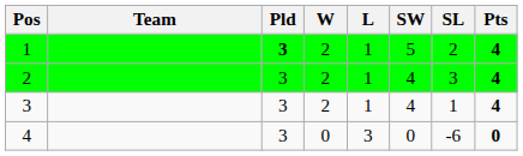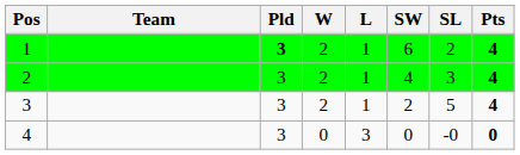row 2 | SW: 5 -> 6
row 4 | SW: 4 -> 2
row 4 | SL: 1 -> 5
row 5 | SL: -6 -> -0
